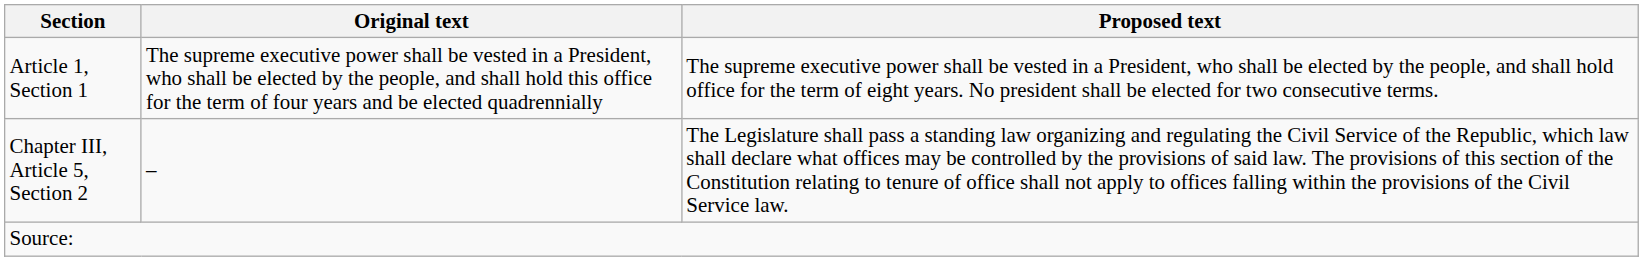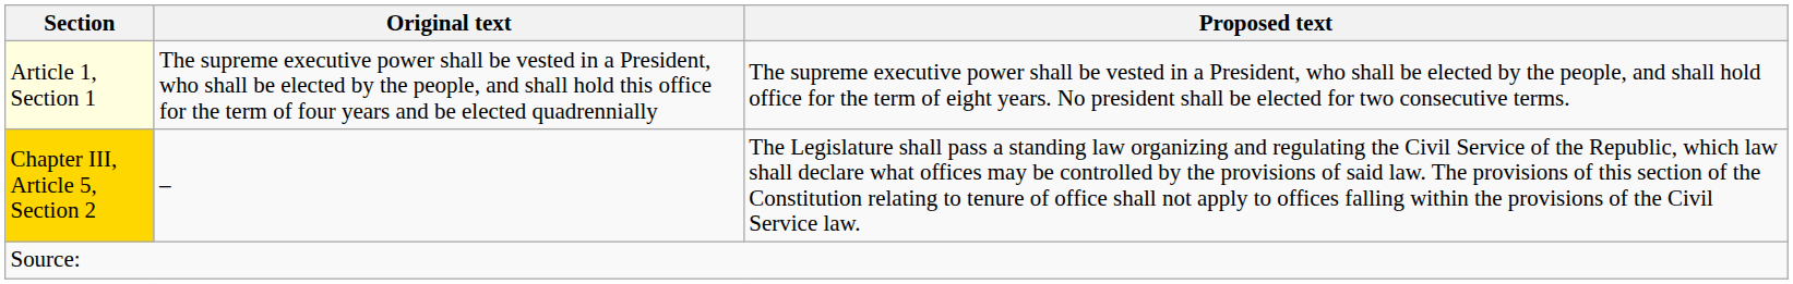Article 1, Section 1 | Section: no background -> lightyellow background
Chapter III, Article 5, Section 2 | Section: no background -> gold background
